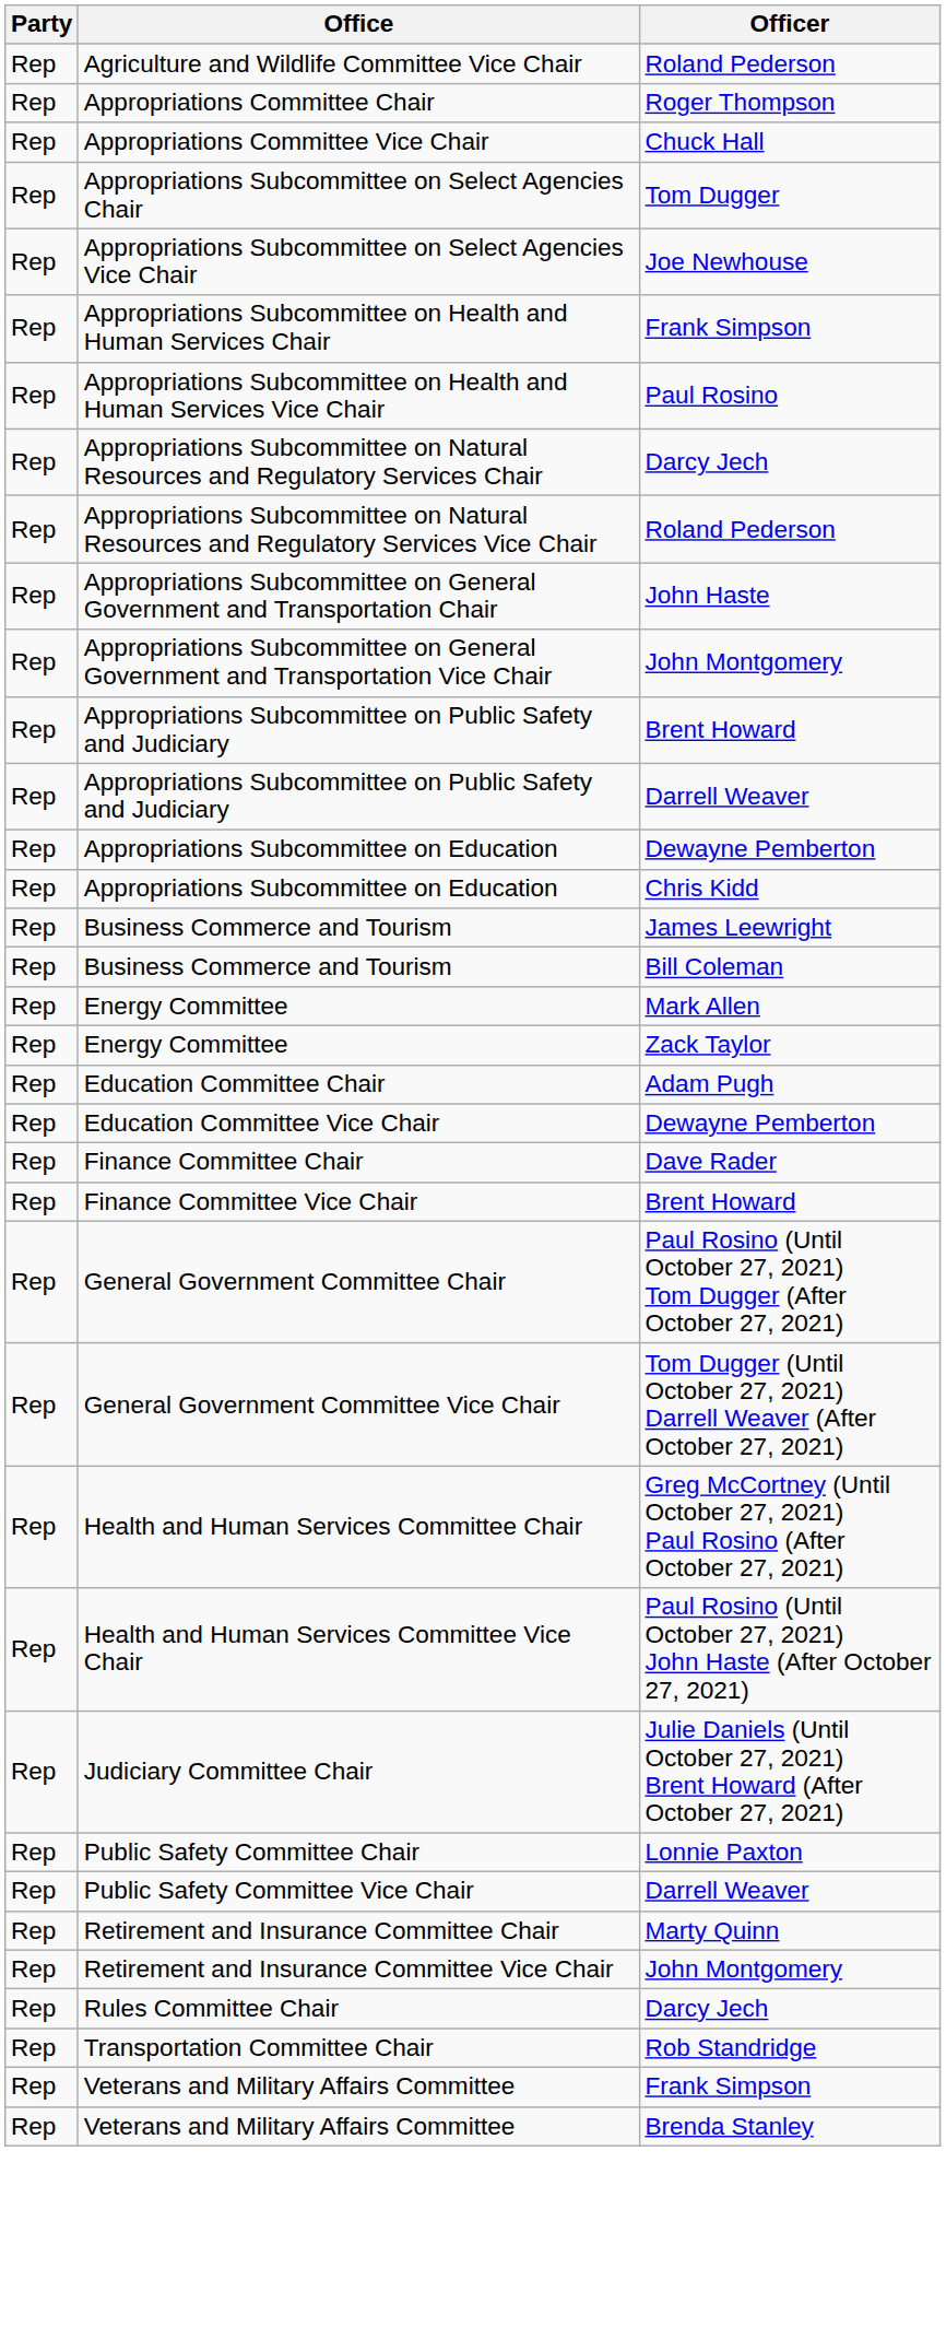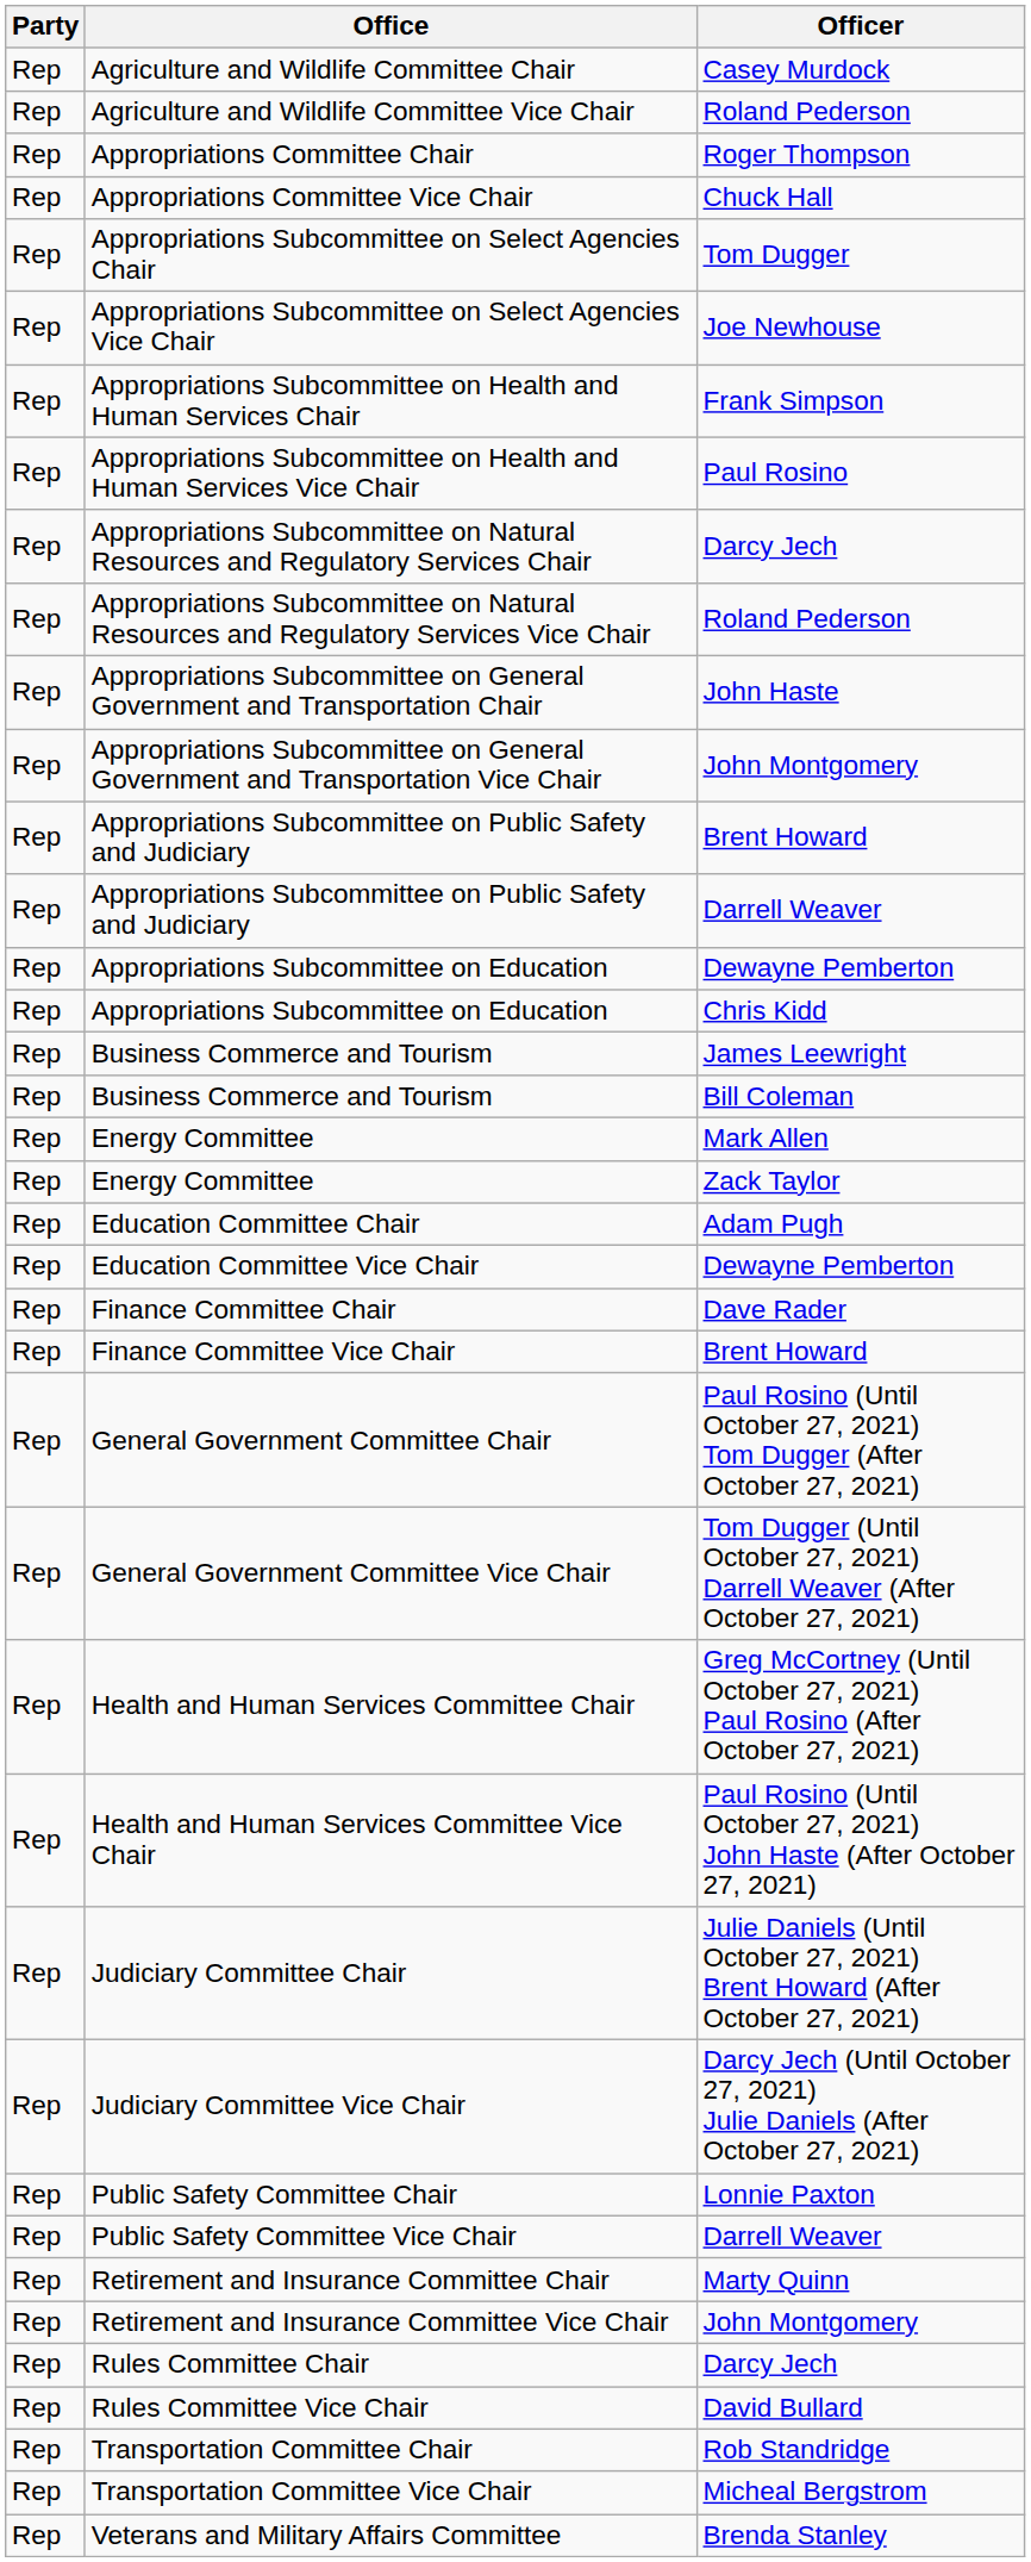+ row: Rep | Agriculture and Wildlife Committee Chair | Casey Murdock
+ row: Rep | Judiciary Committee Vice Chair | Darcy Jech (Until October 27, 2021) Julie Daniels (After October 27, 2021)
+ row: Rep | Rules Committee Vice Chair | David Bullard
+ row: Rep | Transportation Committee Vice Chair | Micheal Bergstrom
- row: Rep | Veterans and Military Affairs Committee | Frank Simpson
